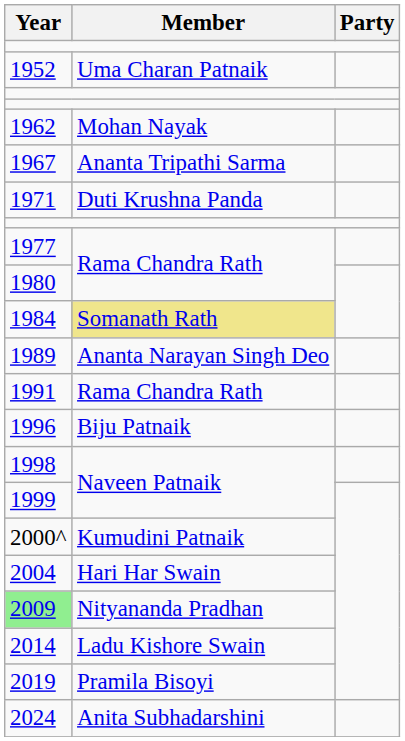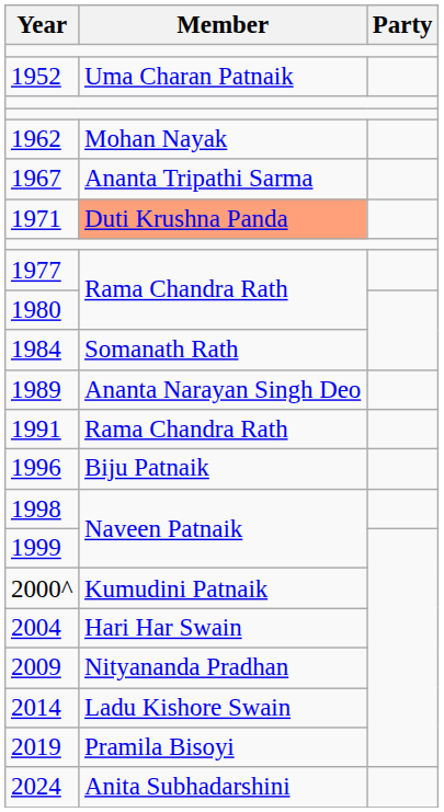1971 | Member: no background -> lightsalmon background
1984 | Member: khaki background -> no background
2009 | Year: lightgreen background -> no background
